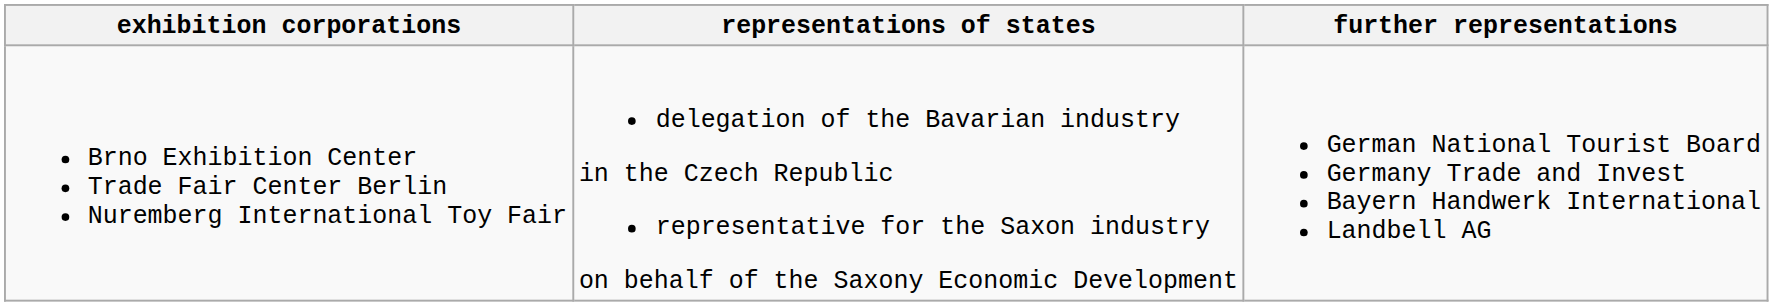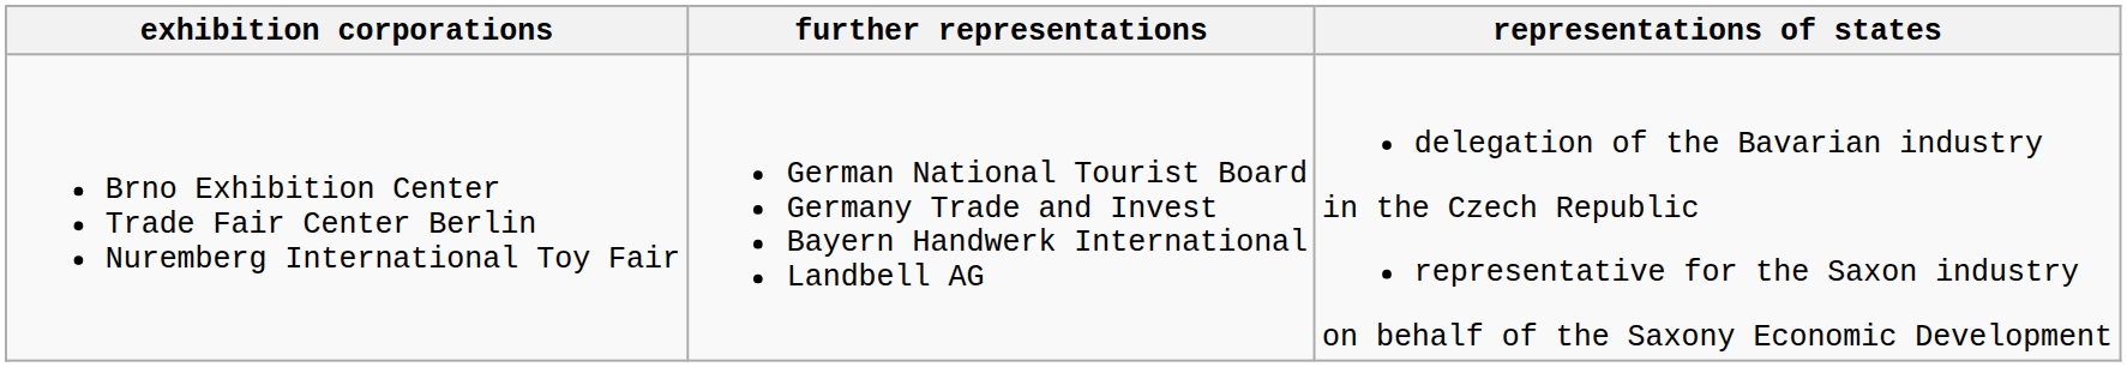columns swapped: representations of states <-> further representations
